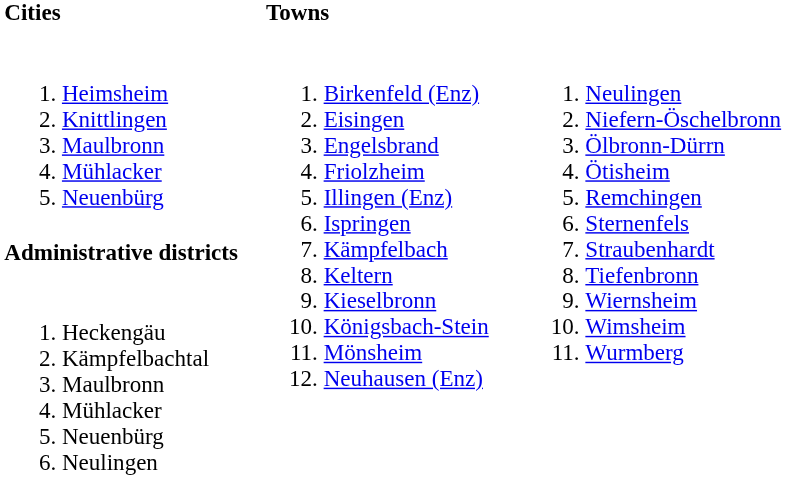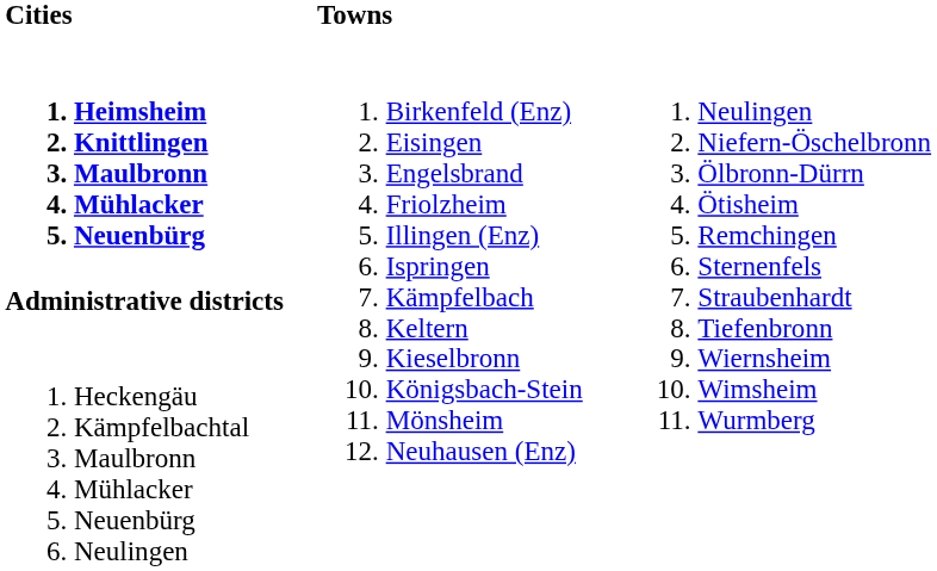Heimsheim Knittlingen Maulbronn Mühlacker Neuenbürg | Cities: normal -> bold
